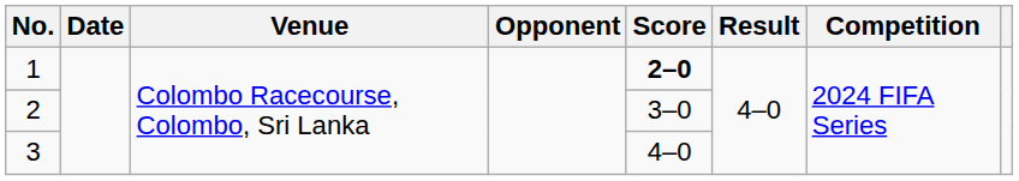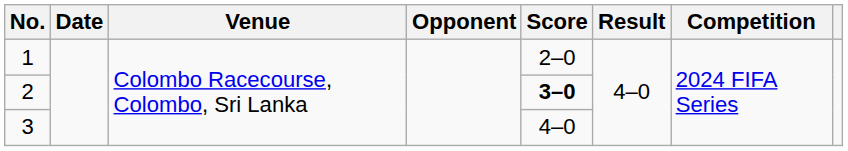1 | Score: bold -> normal
2 | Score: normal -> bold
